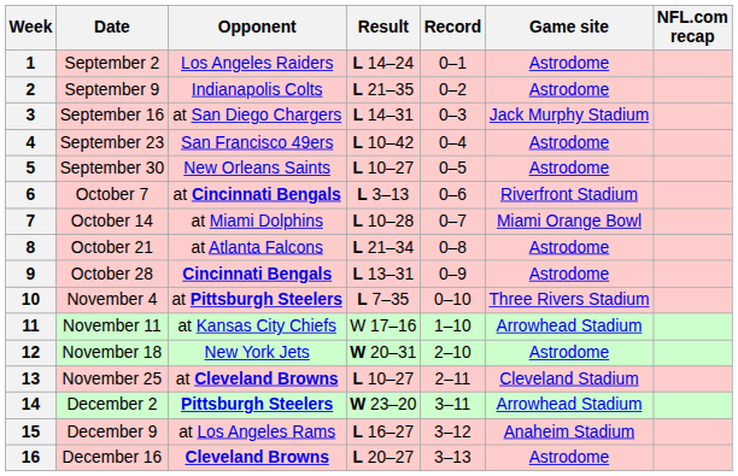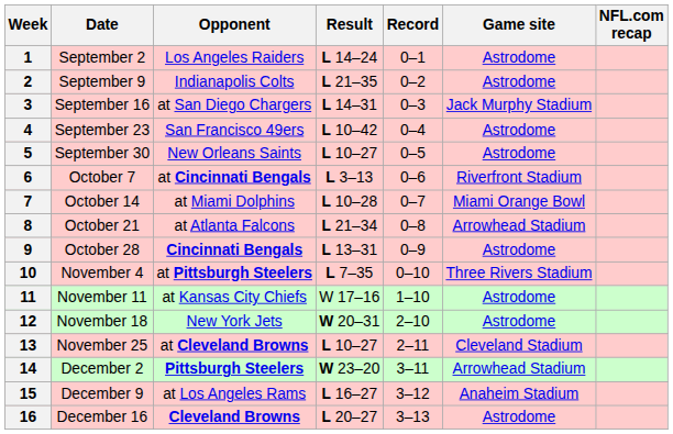8 | Game site: Astrodome -> Arrowhead Stadium
11 | Game site: Arrowhead Stadium -> Astrodome
